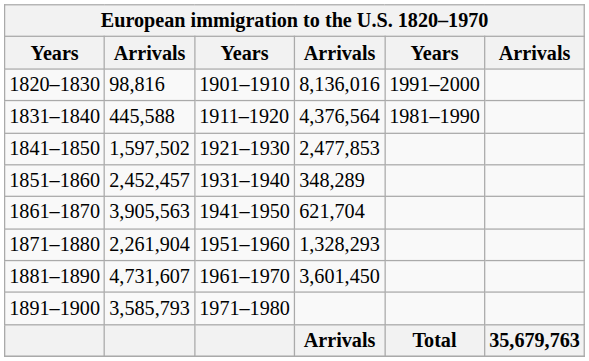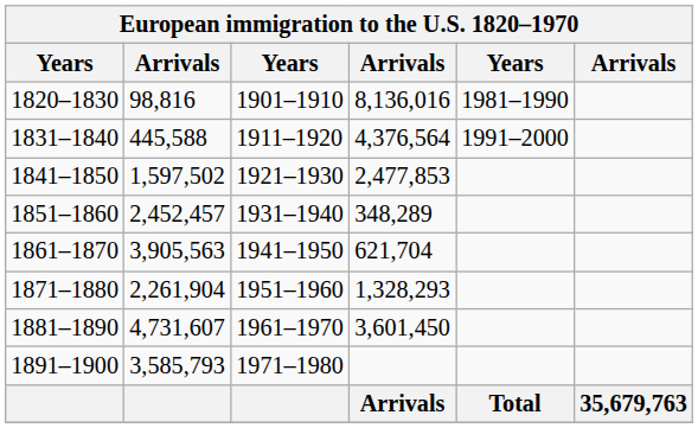1820–1830 | column 5: 1991–2000 -> 1981–1990
1831–1840 | column 5: 1981–1990 -> 1991–2000
